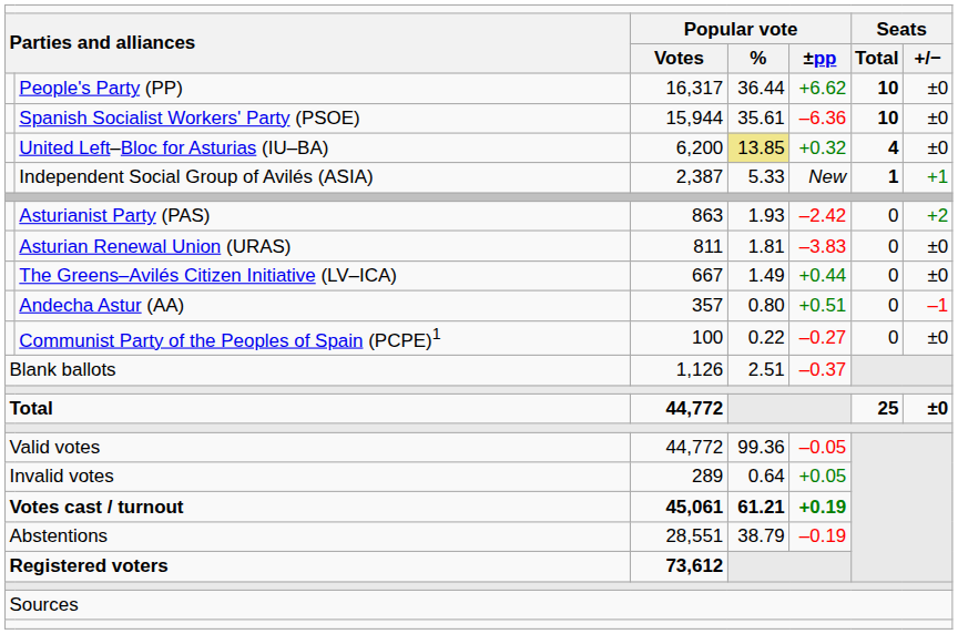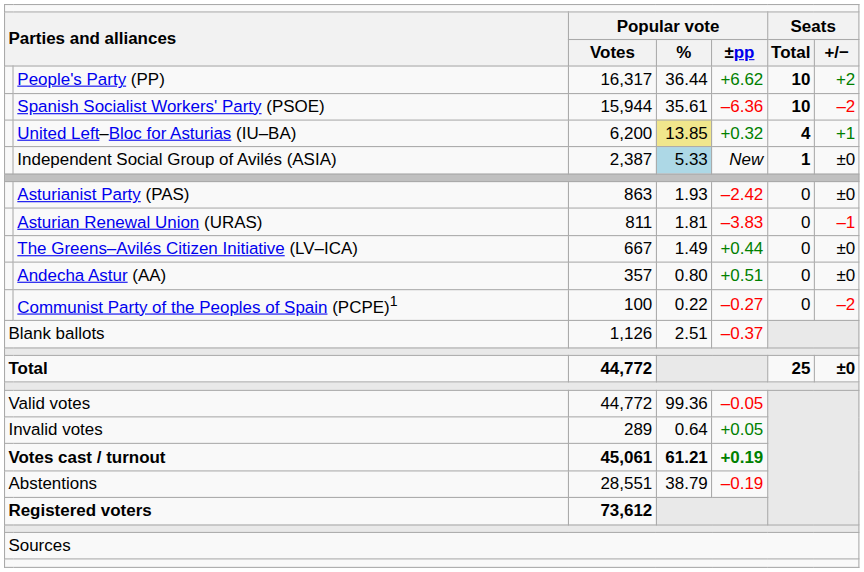People's Party (PP) | column 7: ±0 -> +2
Spanish Socialist Workers' Party (PSOE) | column 7: ±0 -> –2
United Left–Bloc for Asturias (IU–BA) | column 7: ±0 -> +1
Independent Social Group of Avilés (ASIA) | column 4: no background -> lightblue background
Independent Social Group of Avilés (ASIA) | column 7: +1 -> ±0
Asturianist Party (PAS) | column 7: +2 -> ±0
Asturian Renewal Union (URAS) | column 7: ±0 -> –1
Andecha Astur (AA) | column 7: –1 -> ±0
Communist Party of the Peoples of Spain (PCPE)1 | column 7: ±0 -> –2
